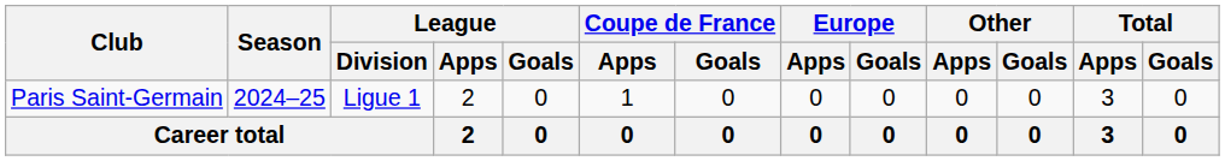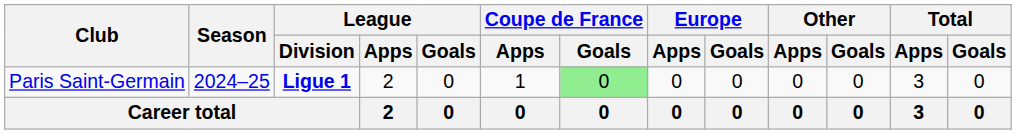Paris Saint-Germain | League / Division: normal -> bold
Paris Saint-Germain | Coupe de France / Goals: no background -> lightgreen background
